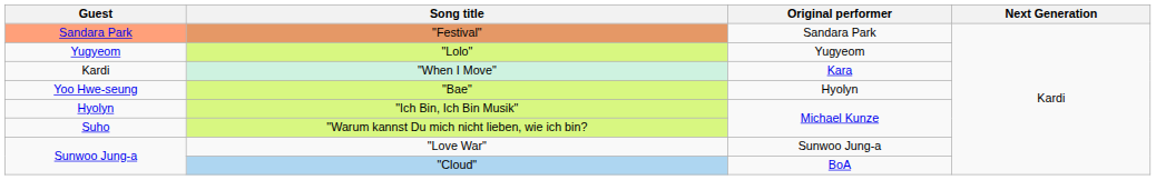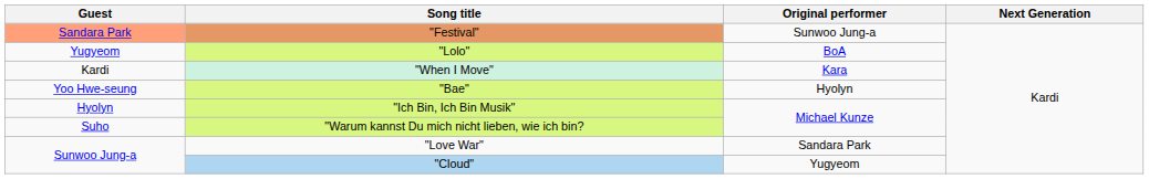"Festival" | Original performer: Sandara Park -> Sunwoo Jung-a
"Lolo" | Original performer: Yugyeom -> BoA
"Love War" | Original performer: Sunwoo Jung-a -> Sandara Park
"Cloud" | Original performer: BoA -> Yugyeom
